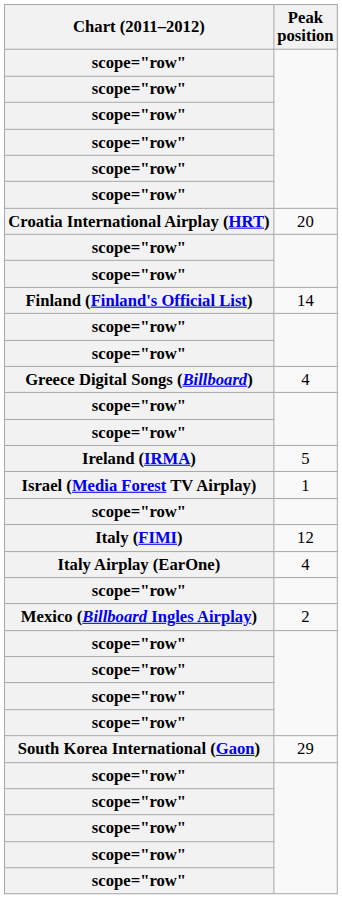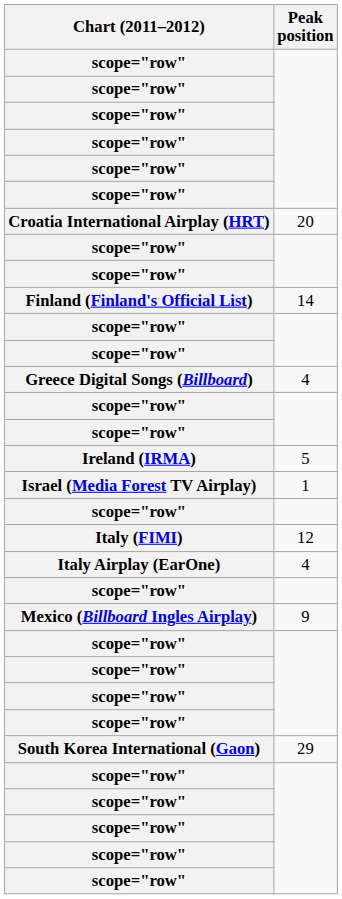Mexico (Billboard Ingles Airplay) | Peak position: 2 -> 9
